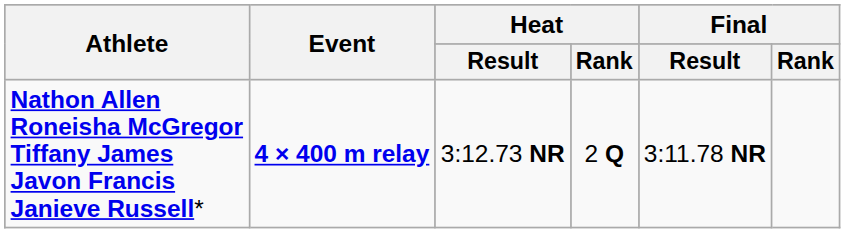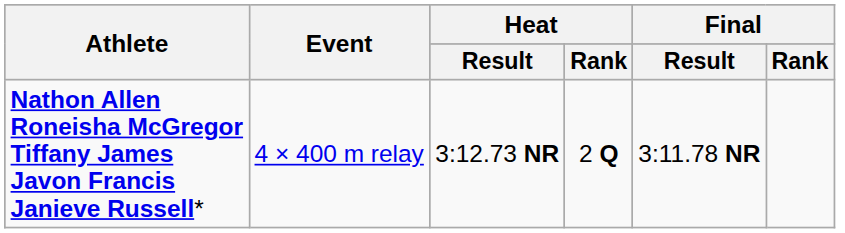row 3 | Event: bold -> normal
